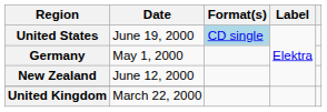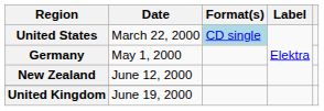United States | Date: June 19, 2000 -> March 22, 2000
United Kingdom | Date: March 22, 2000 -> June 19, 2000
